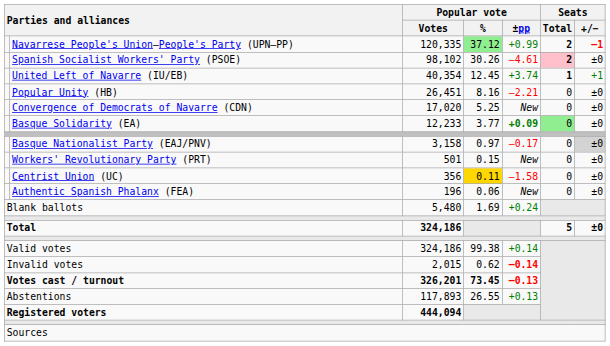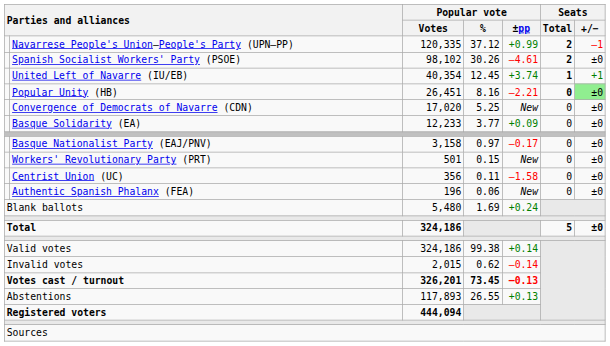Navarrese People's Union–People's Party (UPN–PP) | Popular vote / %: lightgreen background -> no background
Navarrese People's Union–People's Party (UPN–PP) | Seats / +/−: bold -> normal
Spanish Socialist Workers' Party (PSOE) | Seats / Total: pink background -> no background
Popular Unity (HB) | Seats / Total: normal -> bold
Popular Unity (HB) | Seats / +/−: no background -> lightgreen background
Basque Solidarity (EA) | Popular vote / ±pp: bold -> normal
Basque Solidarity (EA) | Seats / Total: lightgreen background -> no background
Basque Nationalist Party (EAJ/PNV) | Seats / +/−: lightgrey background -> no background
Centrist Union (UC) | Popular vote / %: gold background -> no background
Invalid votes | Popular vote / ±pp: bold -> normal
